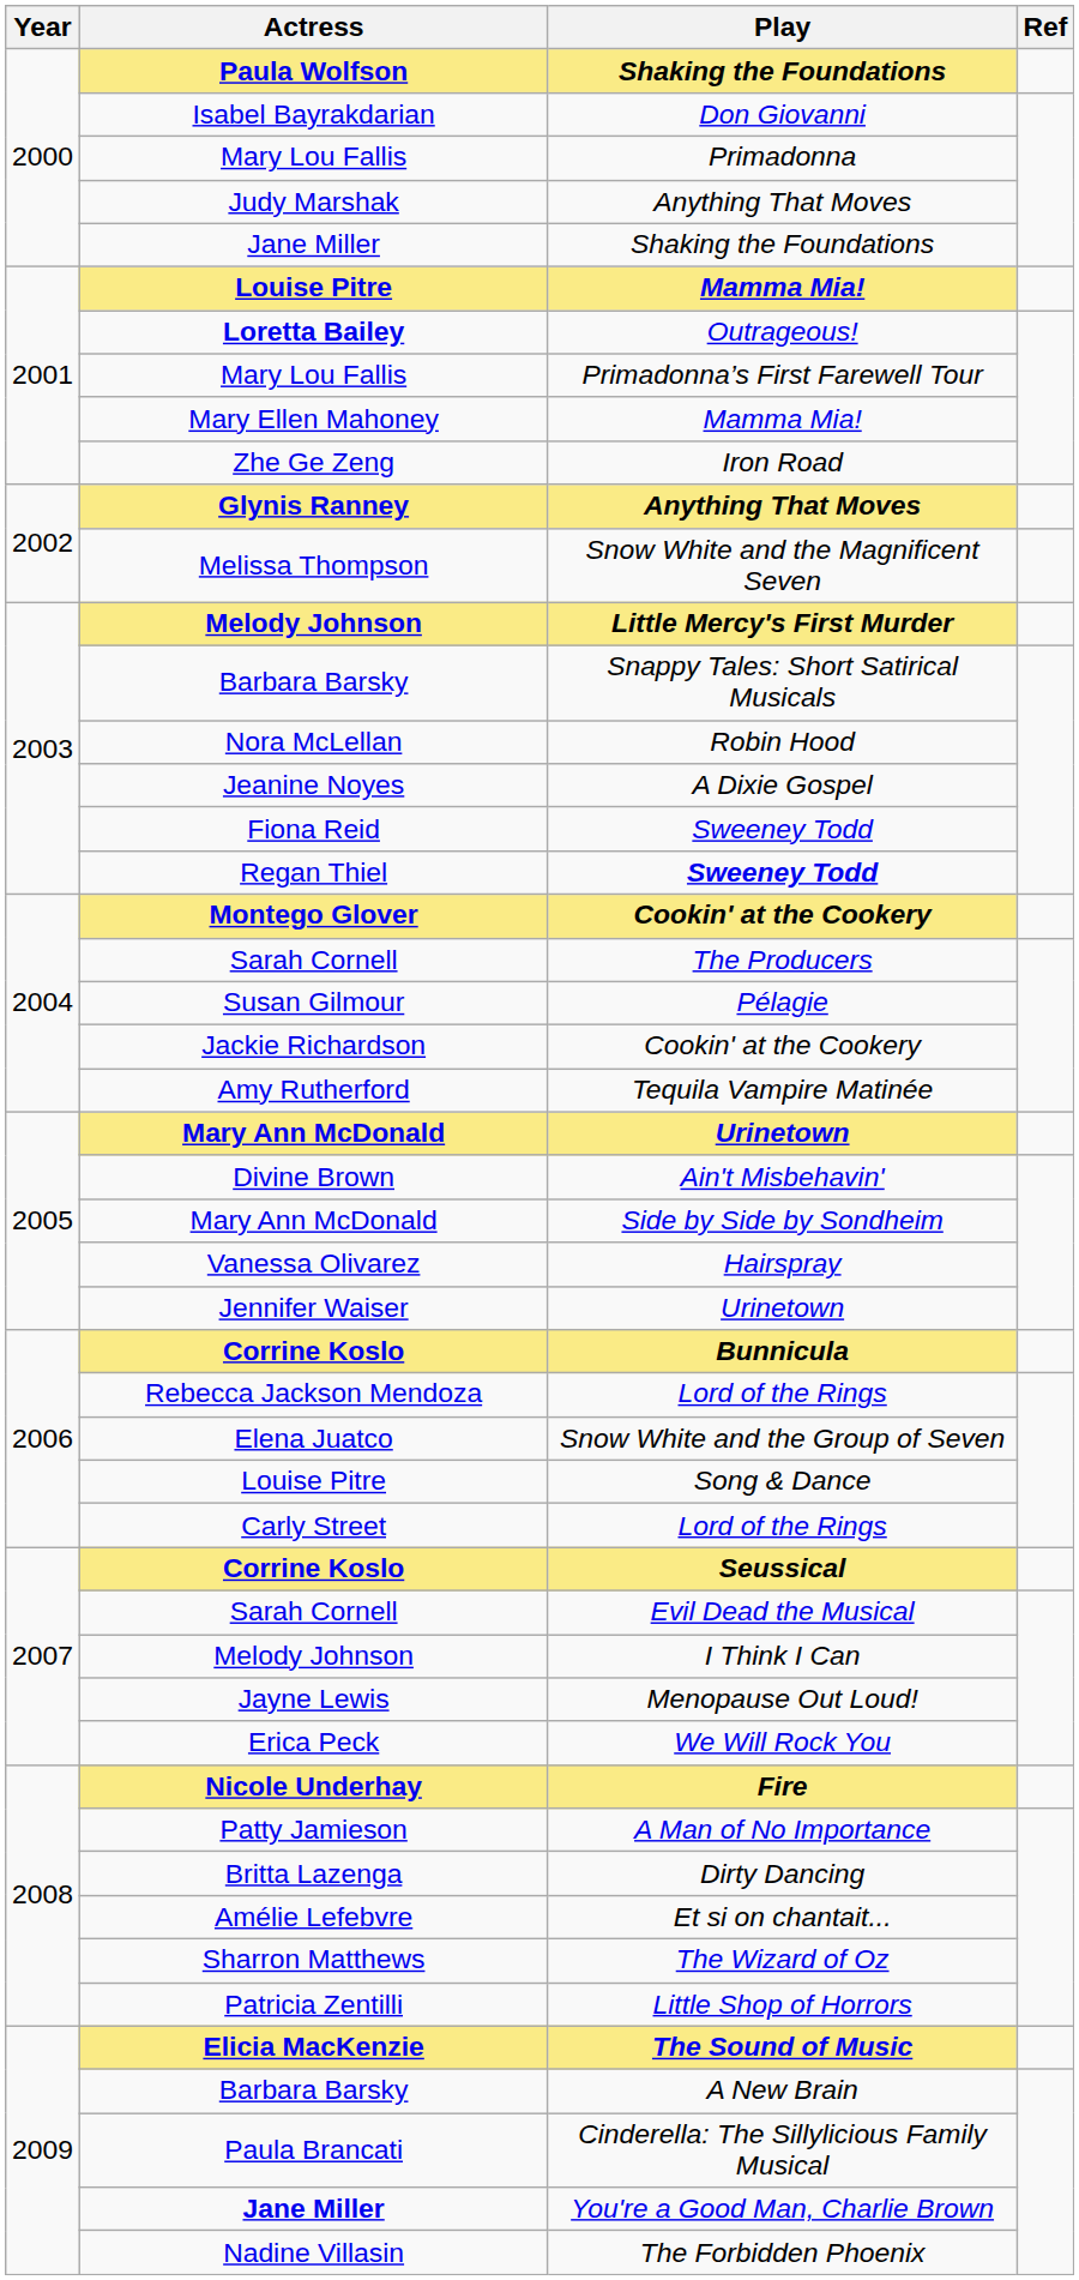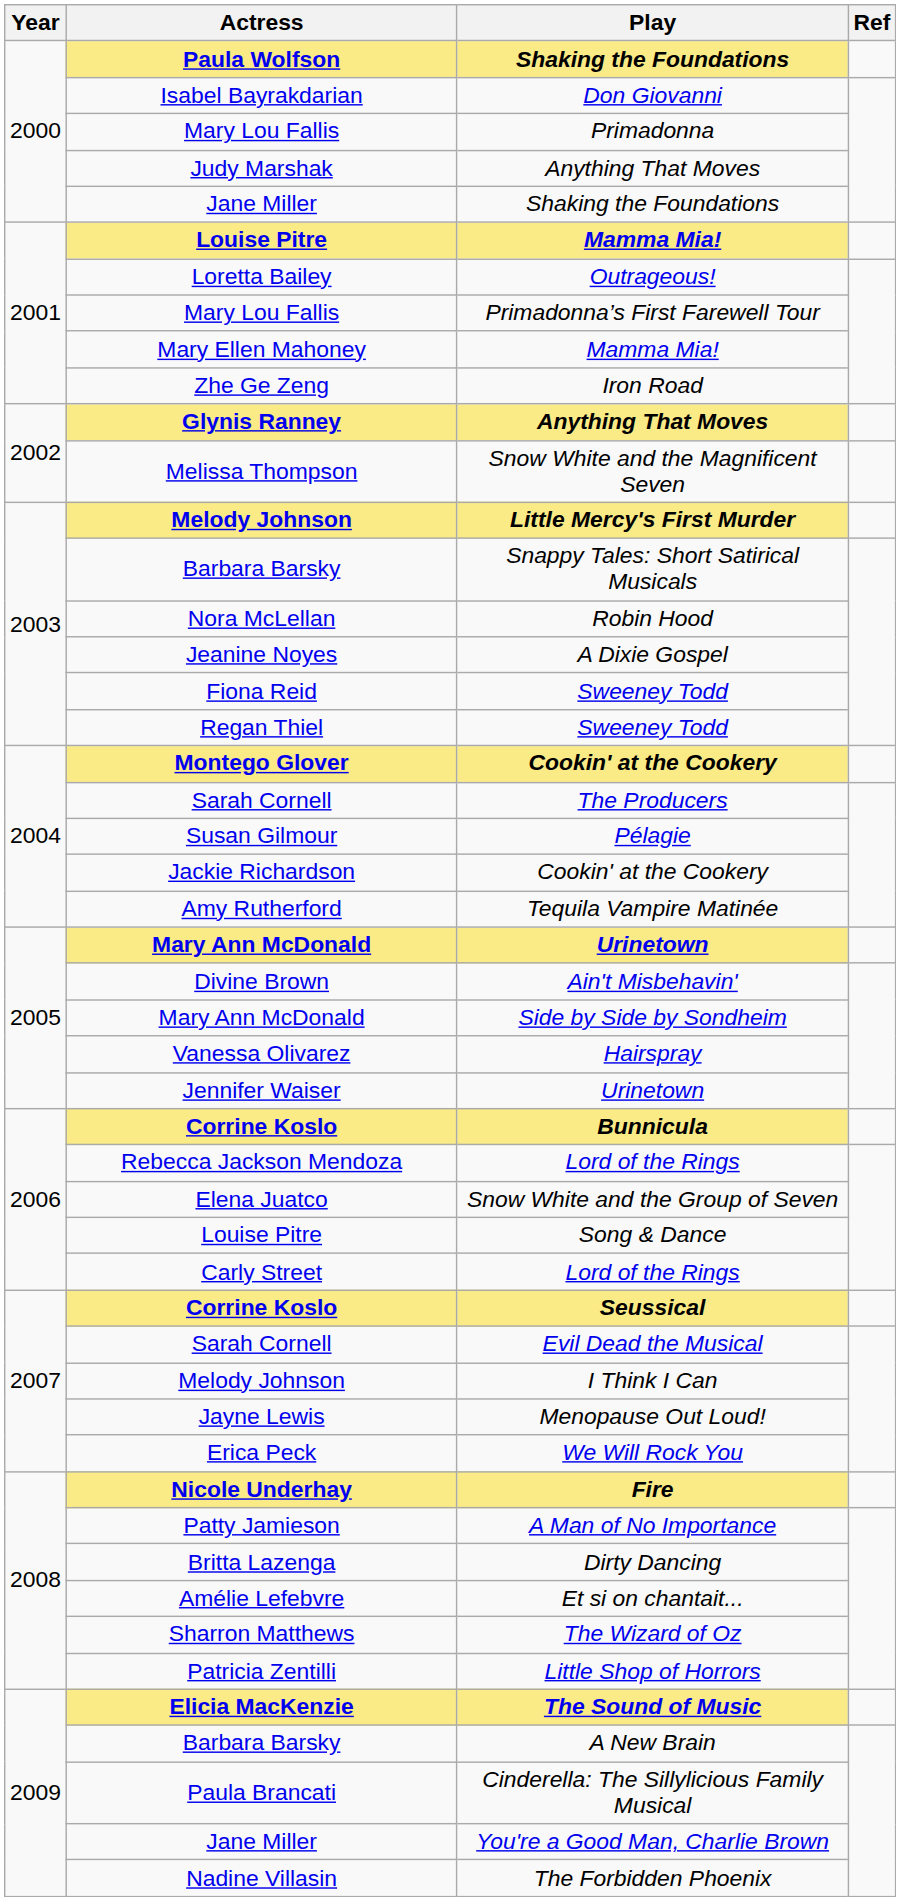Outrageous! | Actress: bold -> normal
Regan Thiel / Sweeney Todd | Play: bold -> normal
You're a Good Man, Charlie Brown | Actress: bold -> normal
